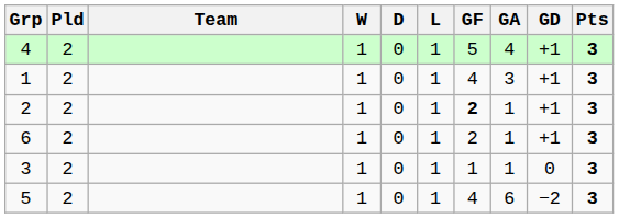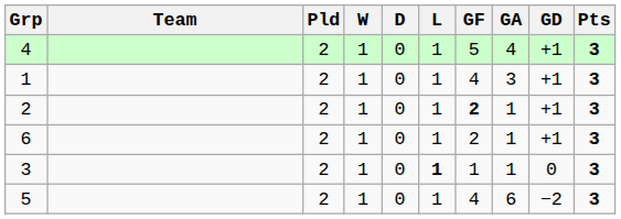columns swapped: Team <-> Pld
row 6 | L: normal -> bold
